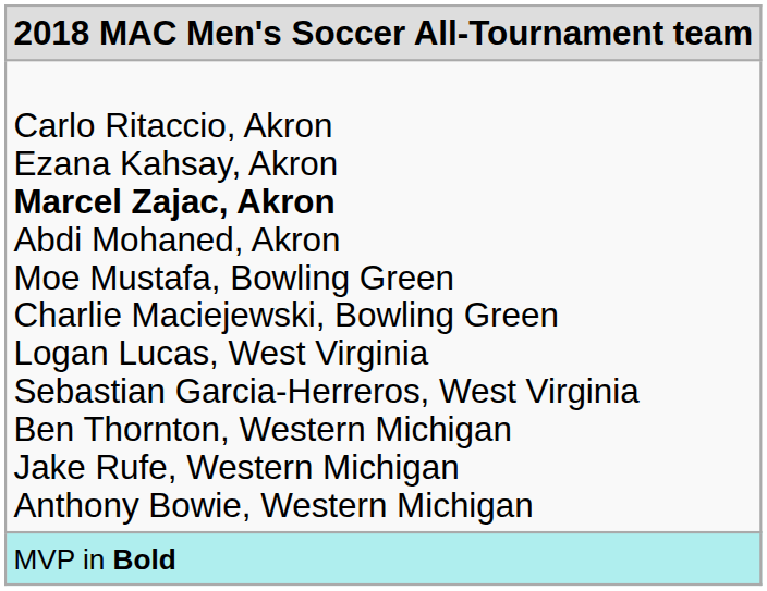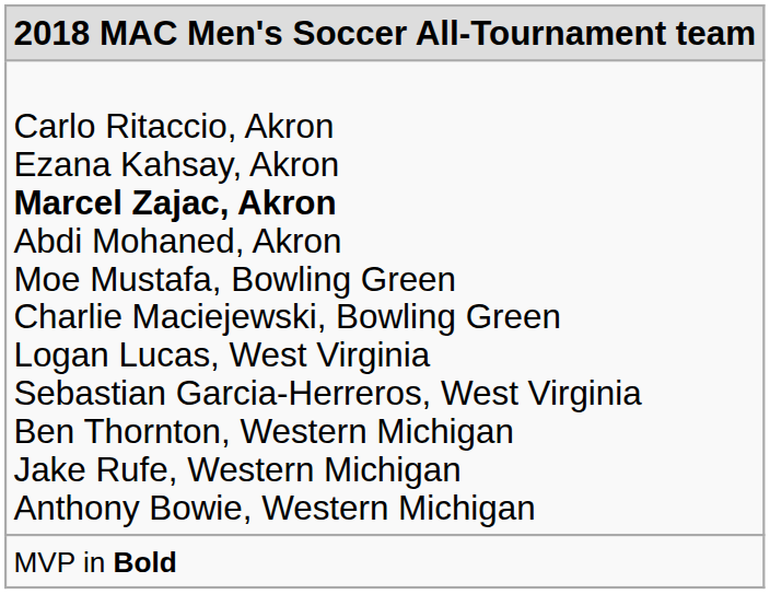MVP in Bold | column 1: paleturquoise background -> no background
